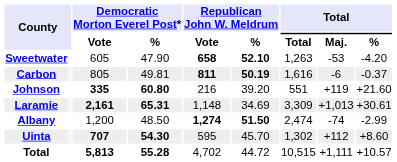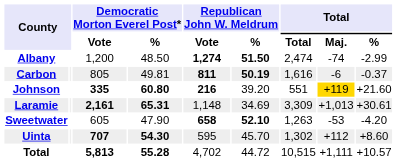rows swapped: Albany <-> Sweetwater
Johnson | Republican John W. Meldrum / Vote: normal -> bold
Johnson | Total / Maj.: no background -> gold background
